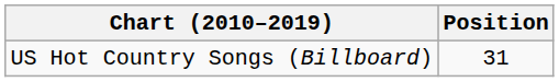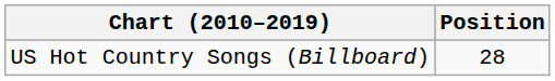US Hot Country Songs (Billboard) | Position: 31 -> 28
